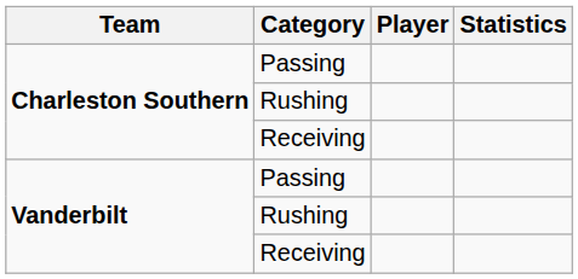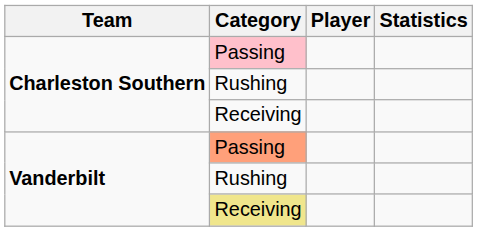Charleston Southern / Passing | Category: no background -> pink background
Vanderbilt / Passing | Category: no background -> lightsalmon background
Vanderbilt / Receiving | Category: no background -> khaki background
